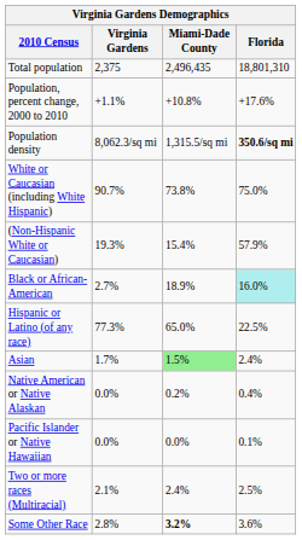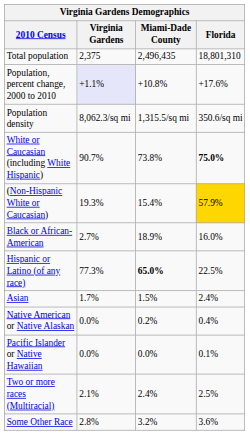Population, percent change, 2000 to 2010 | Virginia Gardens: no background -> lavender background
Population density | Florida: bold -> normal
White or Caucasian (including White Hispanic) | Florida: normal -> bold
(Non-Hispanic White or Caucasian) | Florida: no background -> gold background
Black or African-American | Florida: paleturquoise background -> no background
Hispanic or Latino (of any race) | Miami-Dade County: normal -> bold
Asian | Miami-Dade County: lightgreen background -> no background
Some Other Race | Miami-Dade County: bold -> normal
